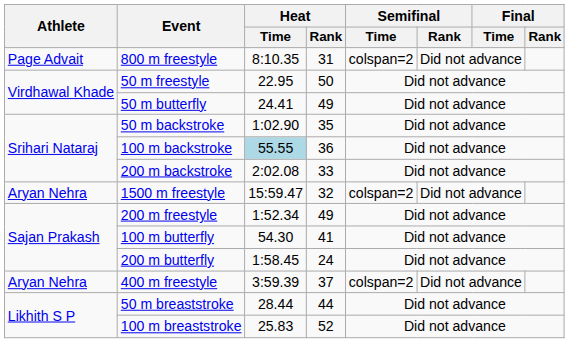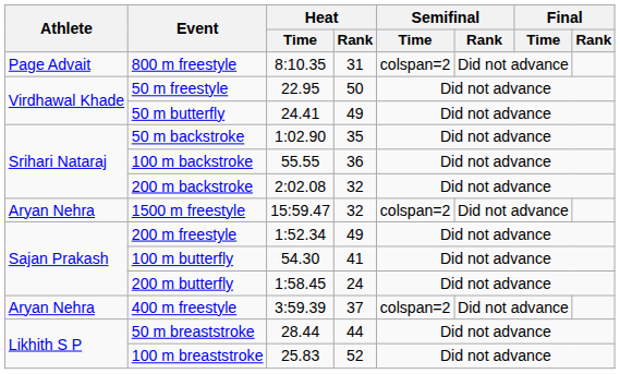100 m backstroke | Heat / Time: lightblue background -> no background
200 m backstroke | Heat / Rank: 33 -> 32
